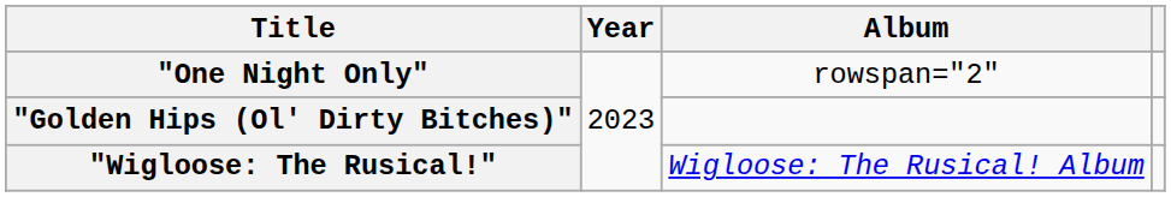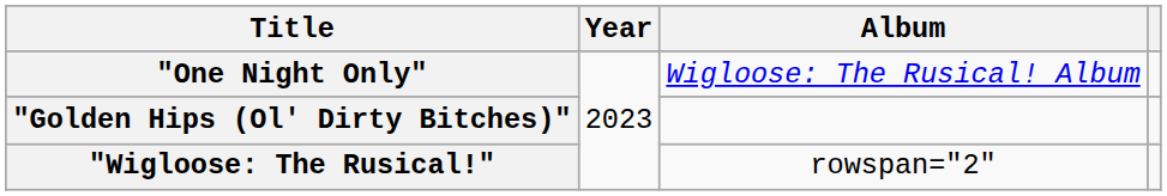"One Night Only" | Album: rowspan="2" -> Wigloose: The Rusical! Album
"Wigloose: The Rusical!" | Album: Wigloose: The Rusical! Album -> rowspan="2"
